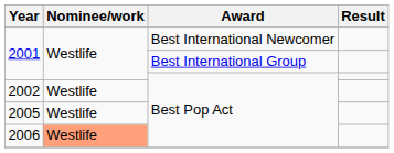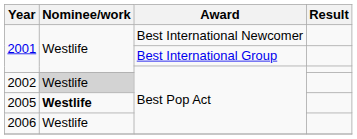2002 | Nominee/work: no background -> lightgrey background
2005 | Nominee/work: normal -> bold
2006 | Nominee/work: lightsalmon background -> no background
